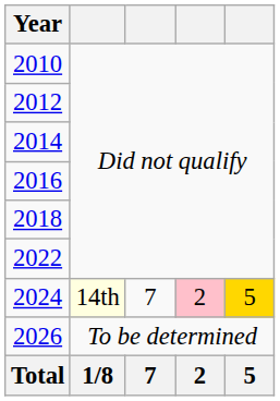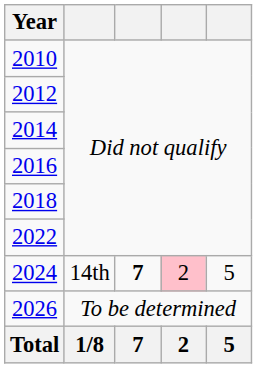2024 | column 2: lightyellow background -> no background
2024 | column 3: normal -> bold
2024 | column 5: gold background -> no background
